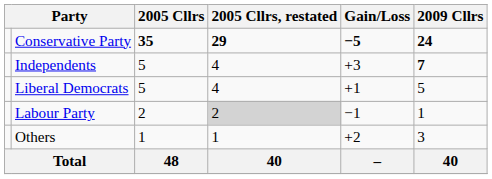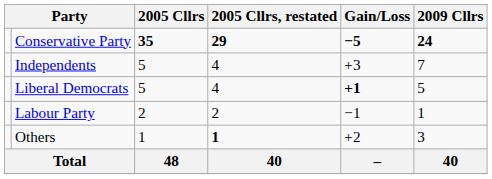Independents | 2009 Cllrs: bold -> normal
Liberal Democrats | Gain/Loss: normal -> bold
Labour Party | 2005 Cllrs, restated: lightgrey background -> no background
Others | 2005 Cllrs, restated: normal -> bold
